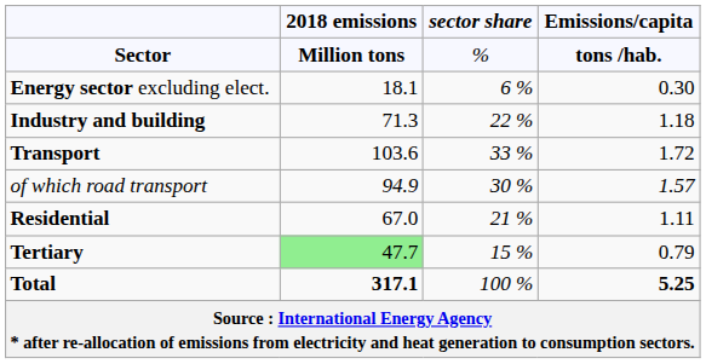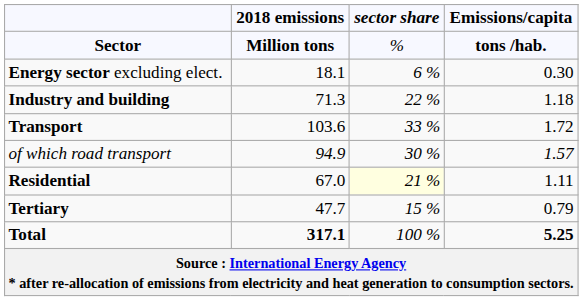Residential | sector share: no background -> lightyellow background
Tertiary | 2018 emissions: lightgreen background -> no background
